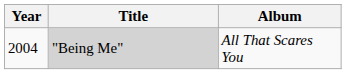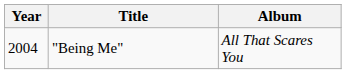row 2 | Title: lightgrey background -> no background
